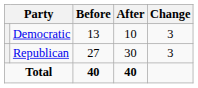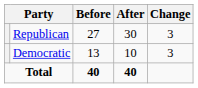rows swapped: Republican <-> Democratic
